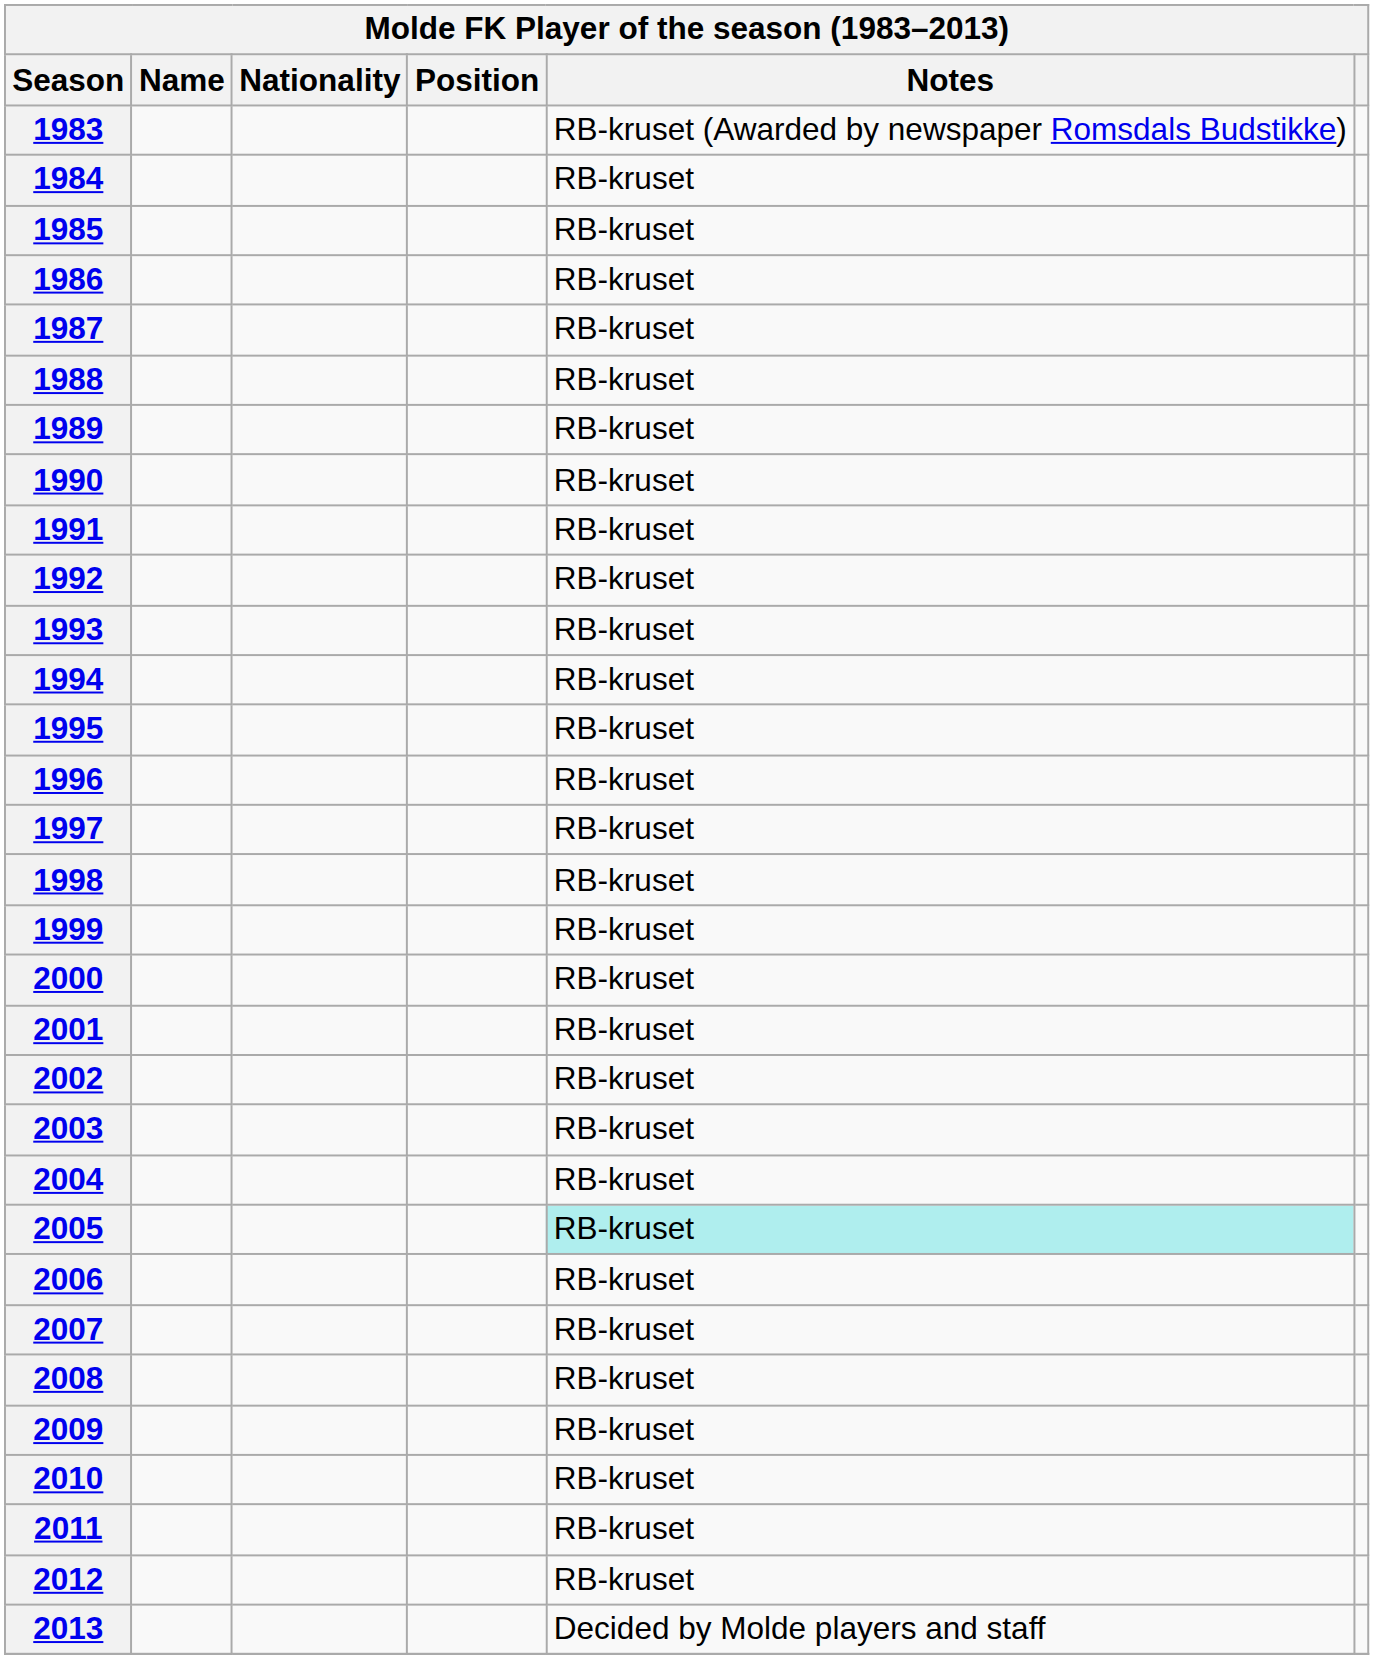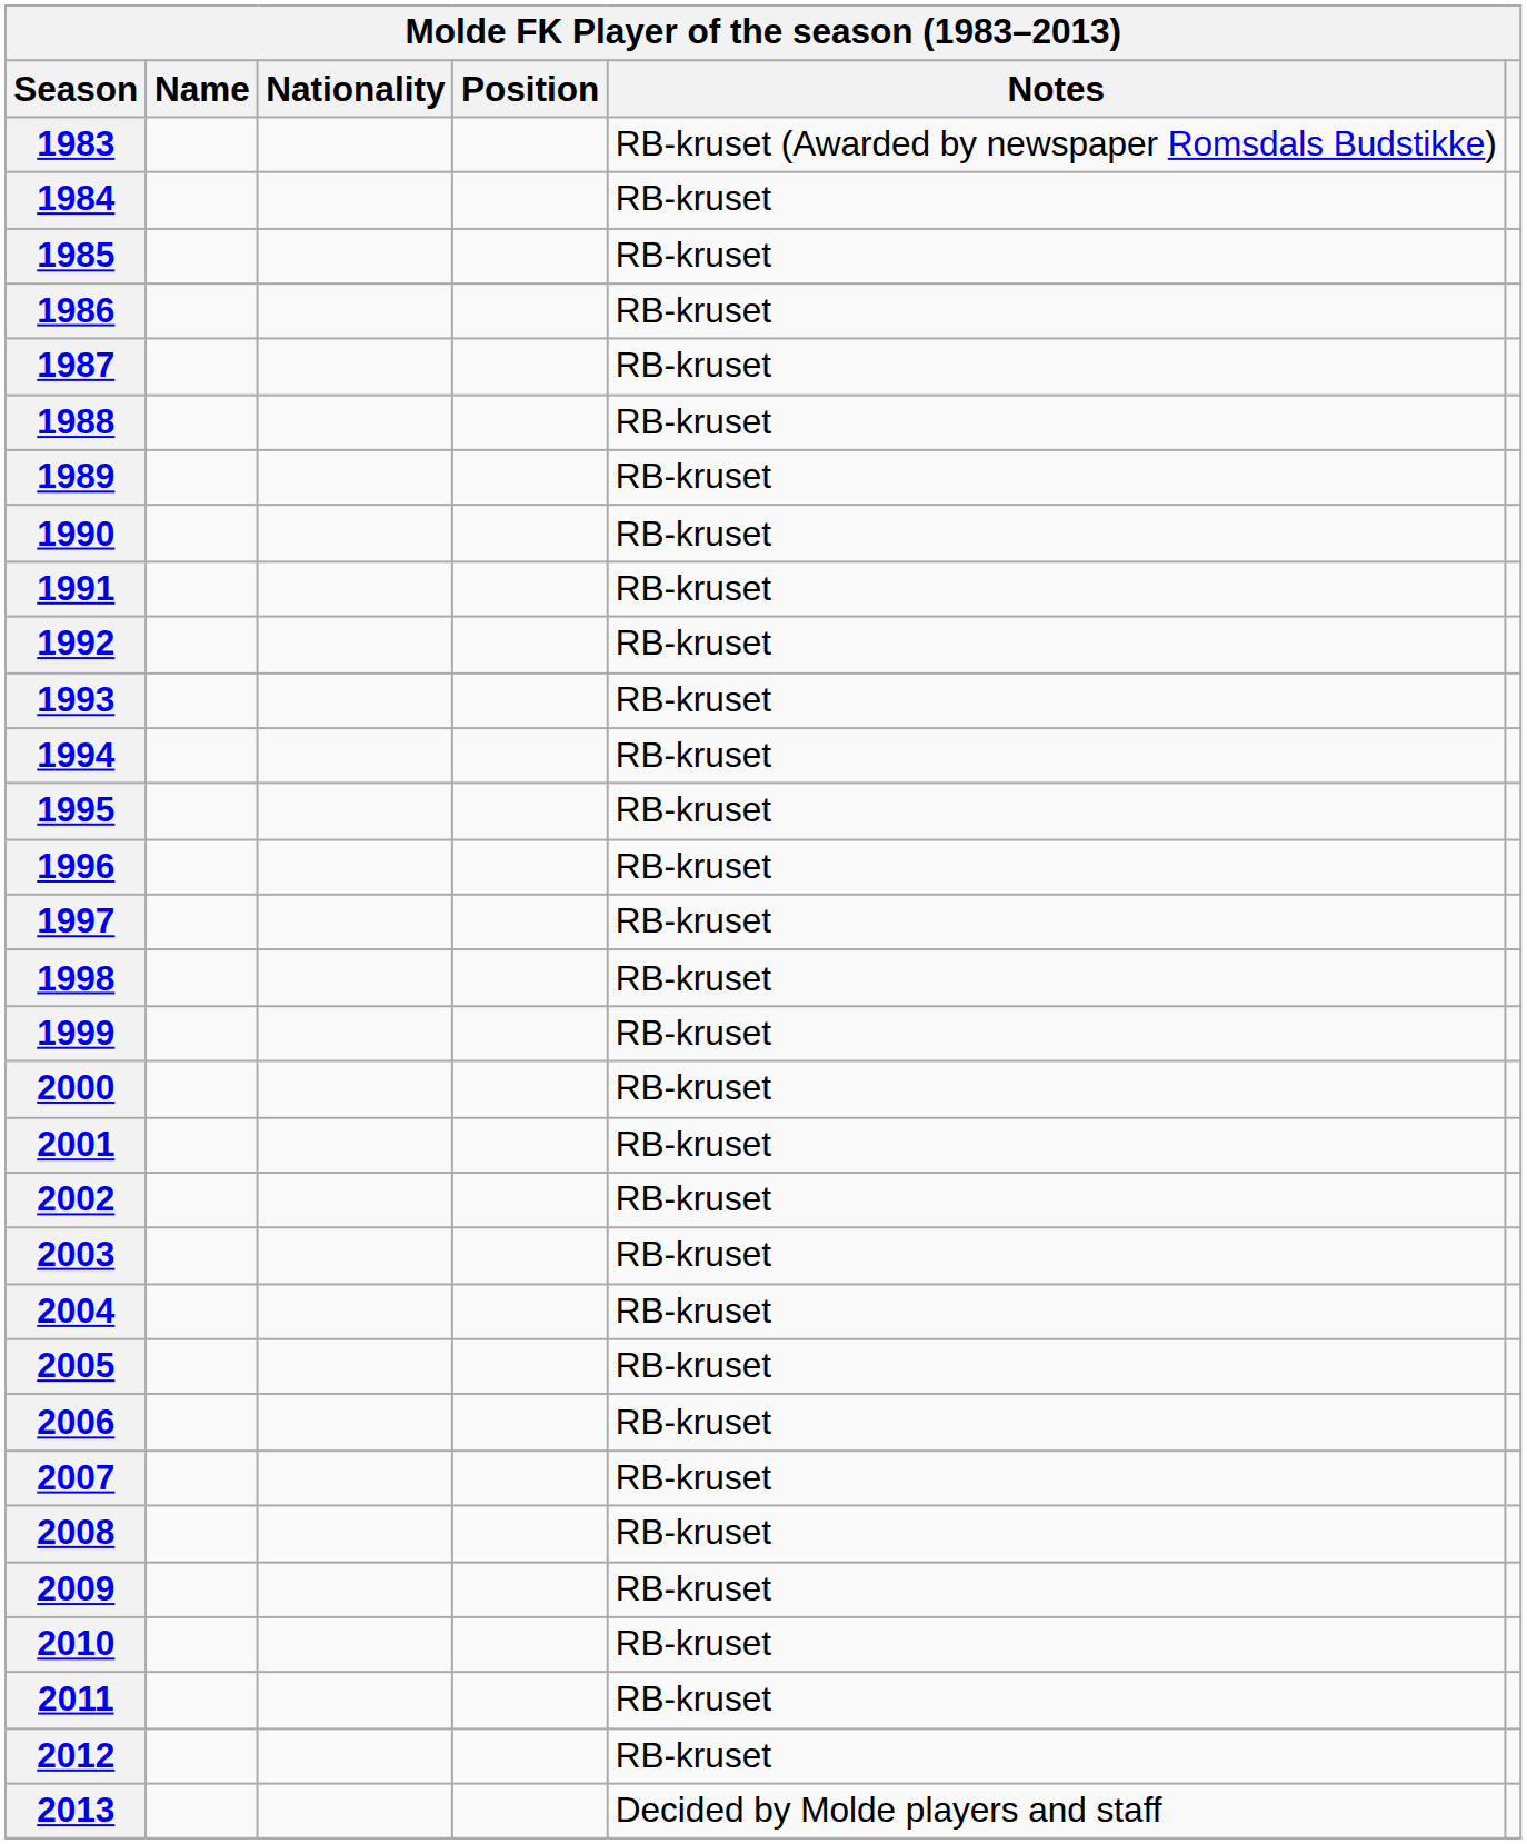2005 | Notes: paleturquoise background -> no background
